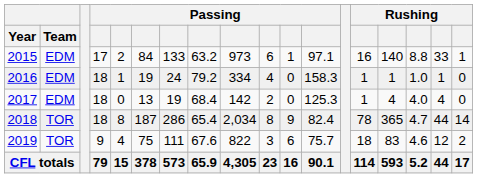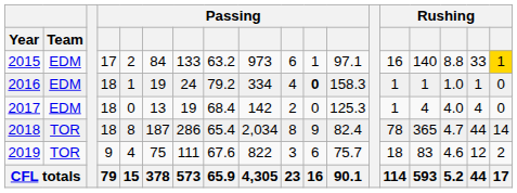2015 | column 18: no background -> gold background
2016 | column 11: normal -> bold
